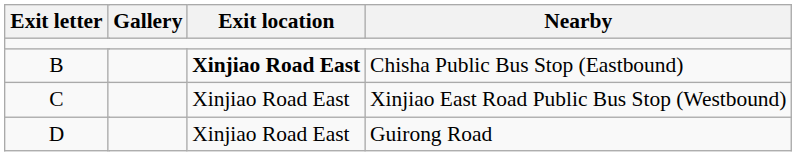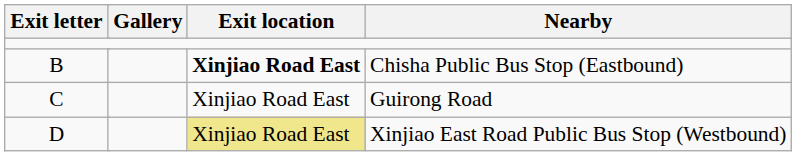C | Nearby: Xinjiao East Road Public Bus Stop (Westbound) -> Guirong Road
D | Exit location: no background -> khaki background
D | Nearby: Guirong Road -> Xinjiao East Road Public Bus Stop (Westbound)
